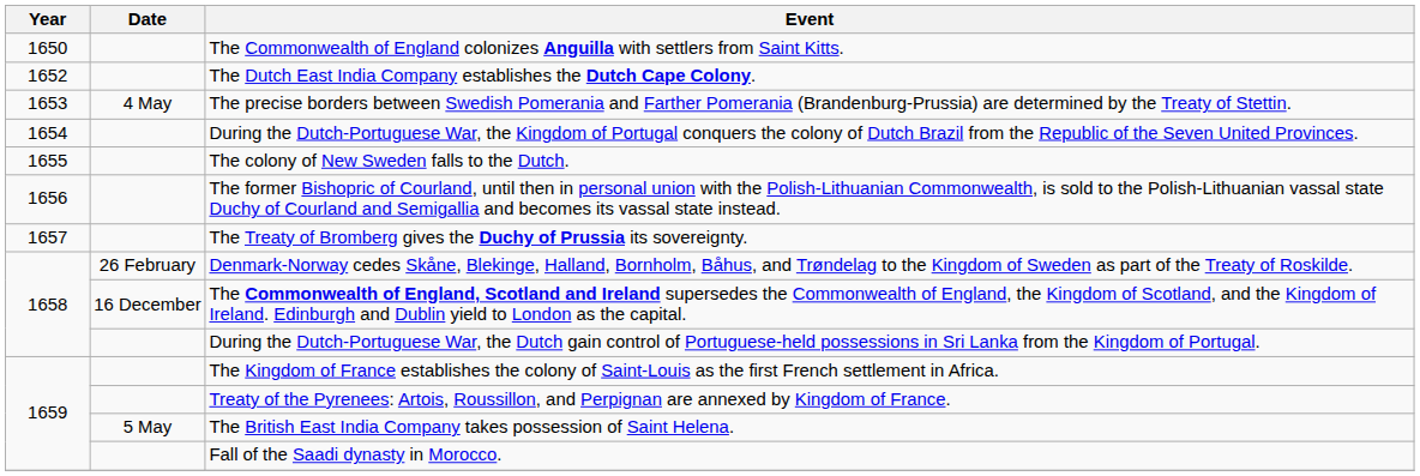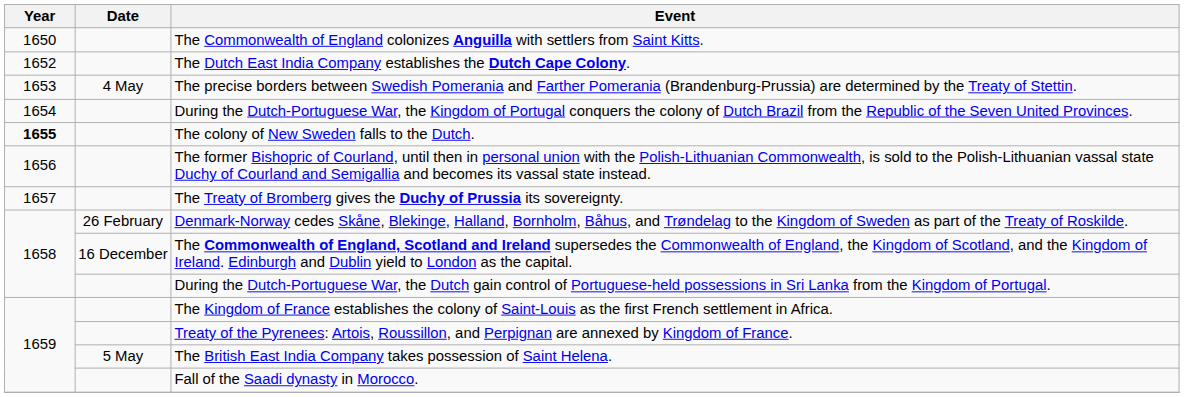The colony of New Sweden falls to the Dutch. | Year: normal -> bold
